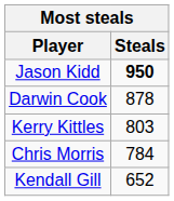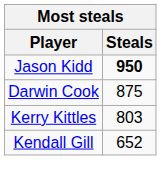Darwin Cook | Steals: 878 -> 875
- row: Chris Morris | 784
